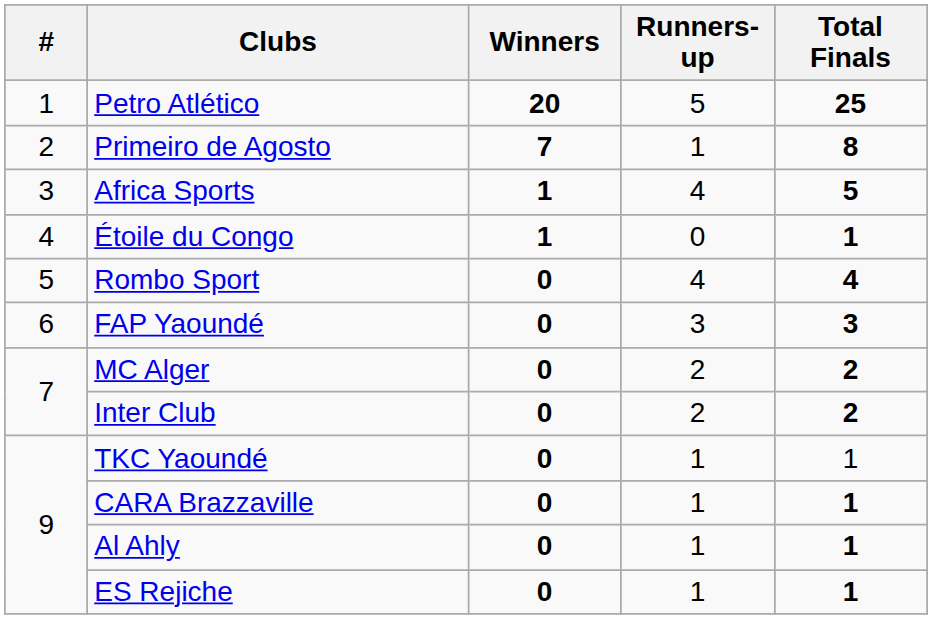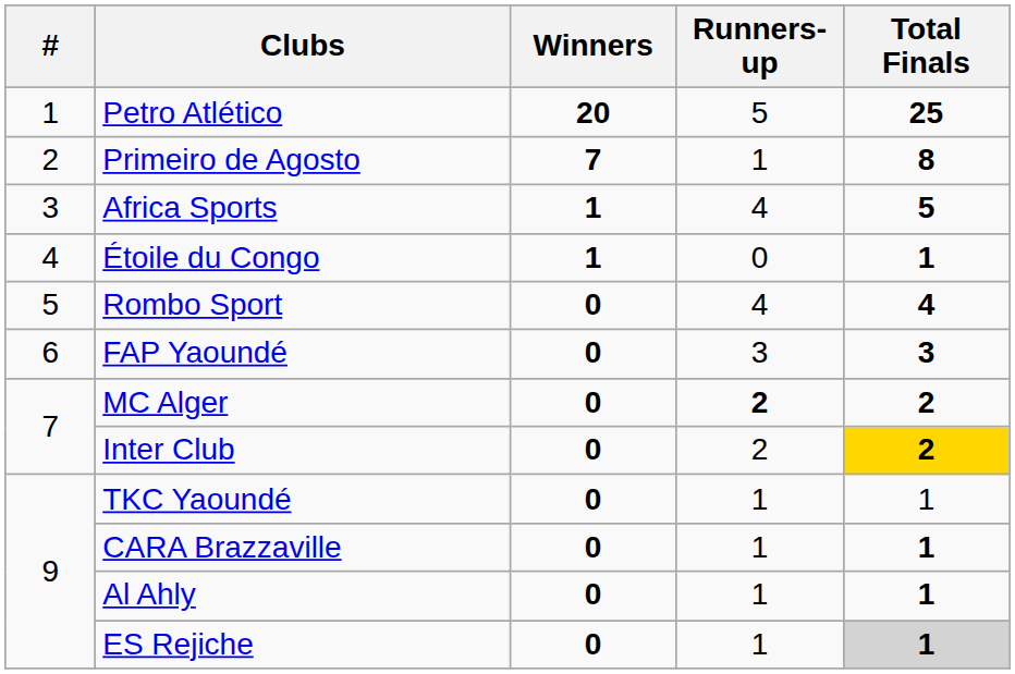MC Alger | Runners-up: normal -> bold
Inter Club | Total Finals: no background -> gold background
ES Rejiche | Total Finals: no background -> lightgrey background
